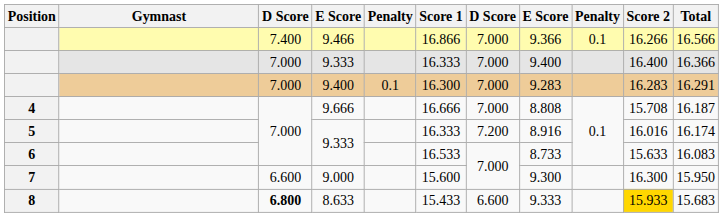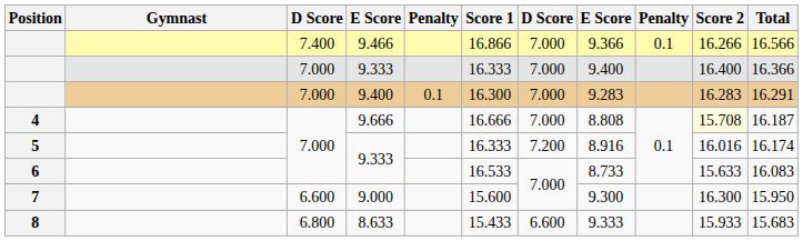4 | Score 2: no background -> lightyellow background
8 | column 3: bold -> normal
8 | Score 2: gold background -> no background
